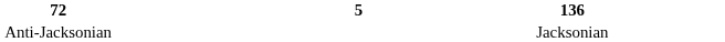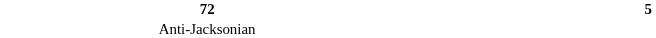- column: 136 | Jacksonian
